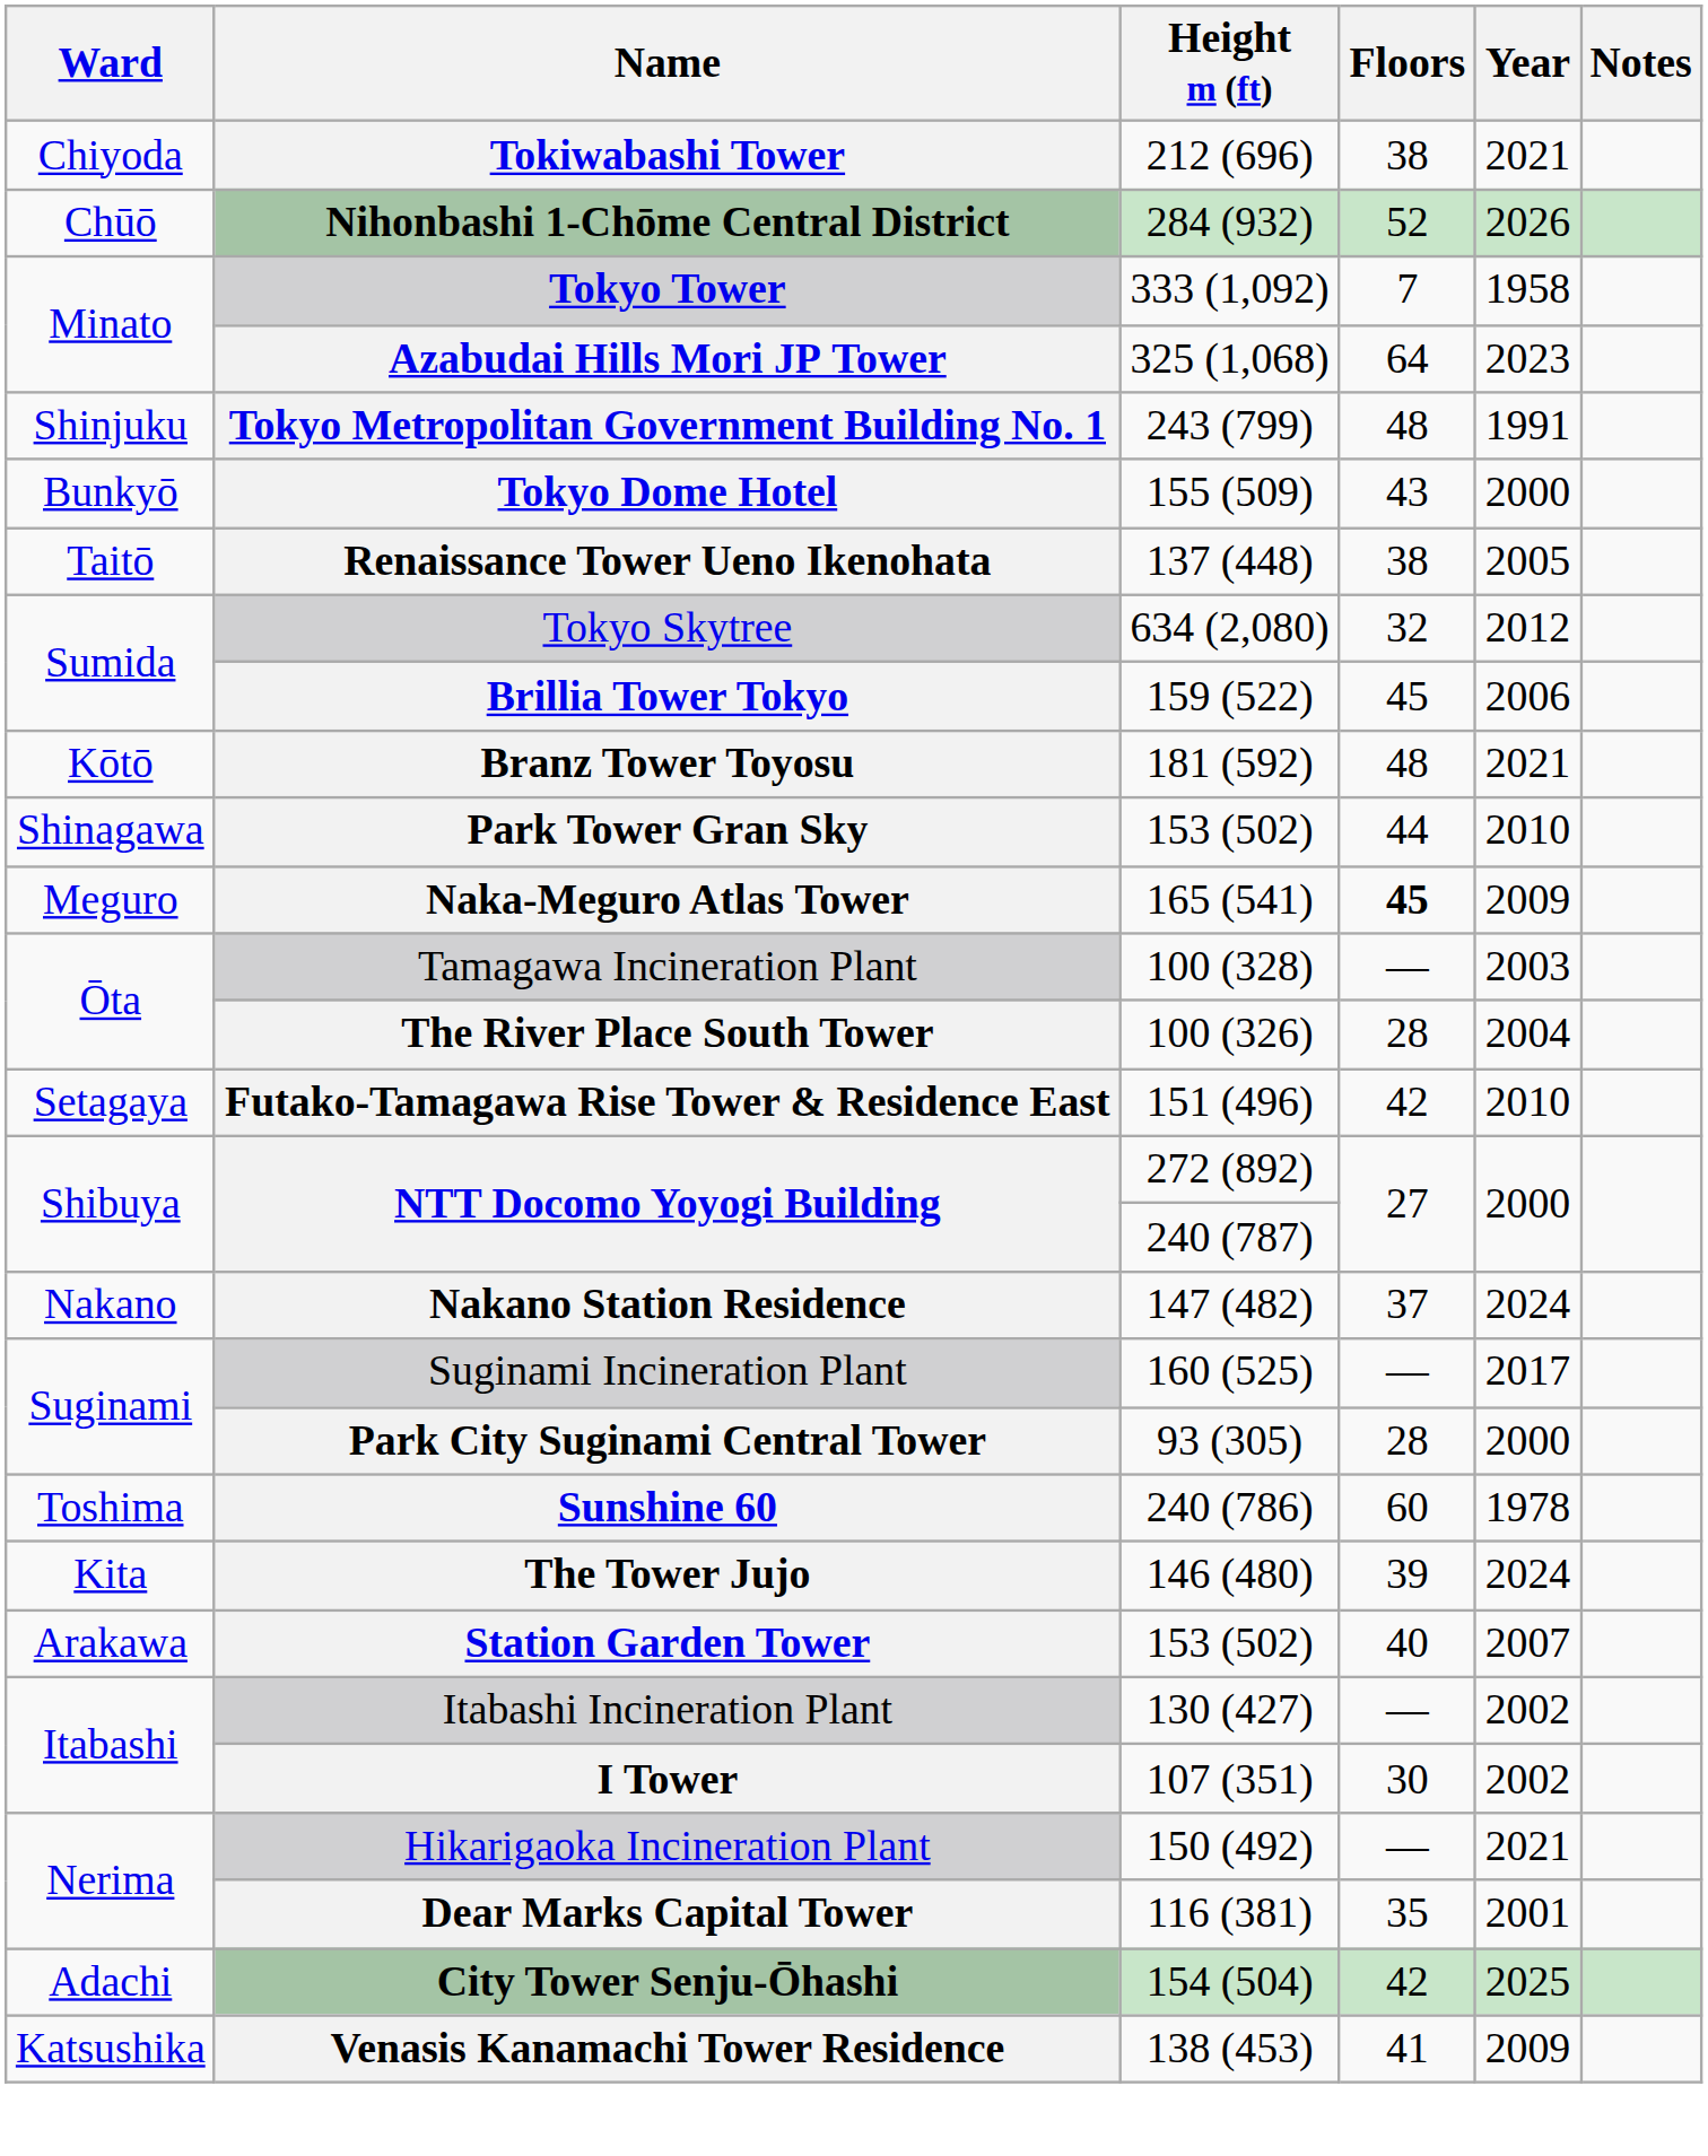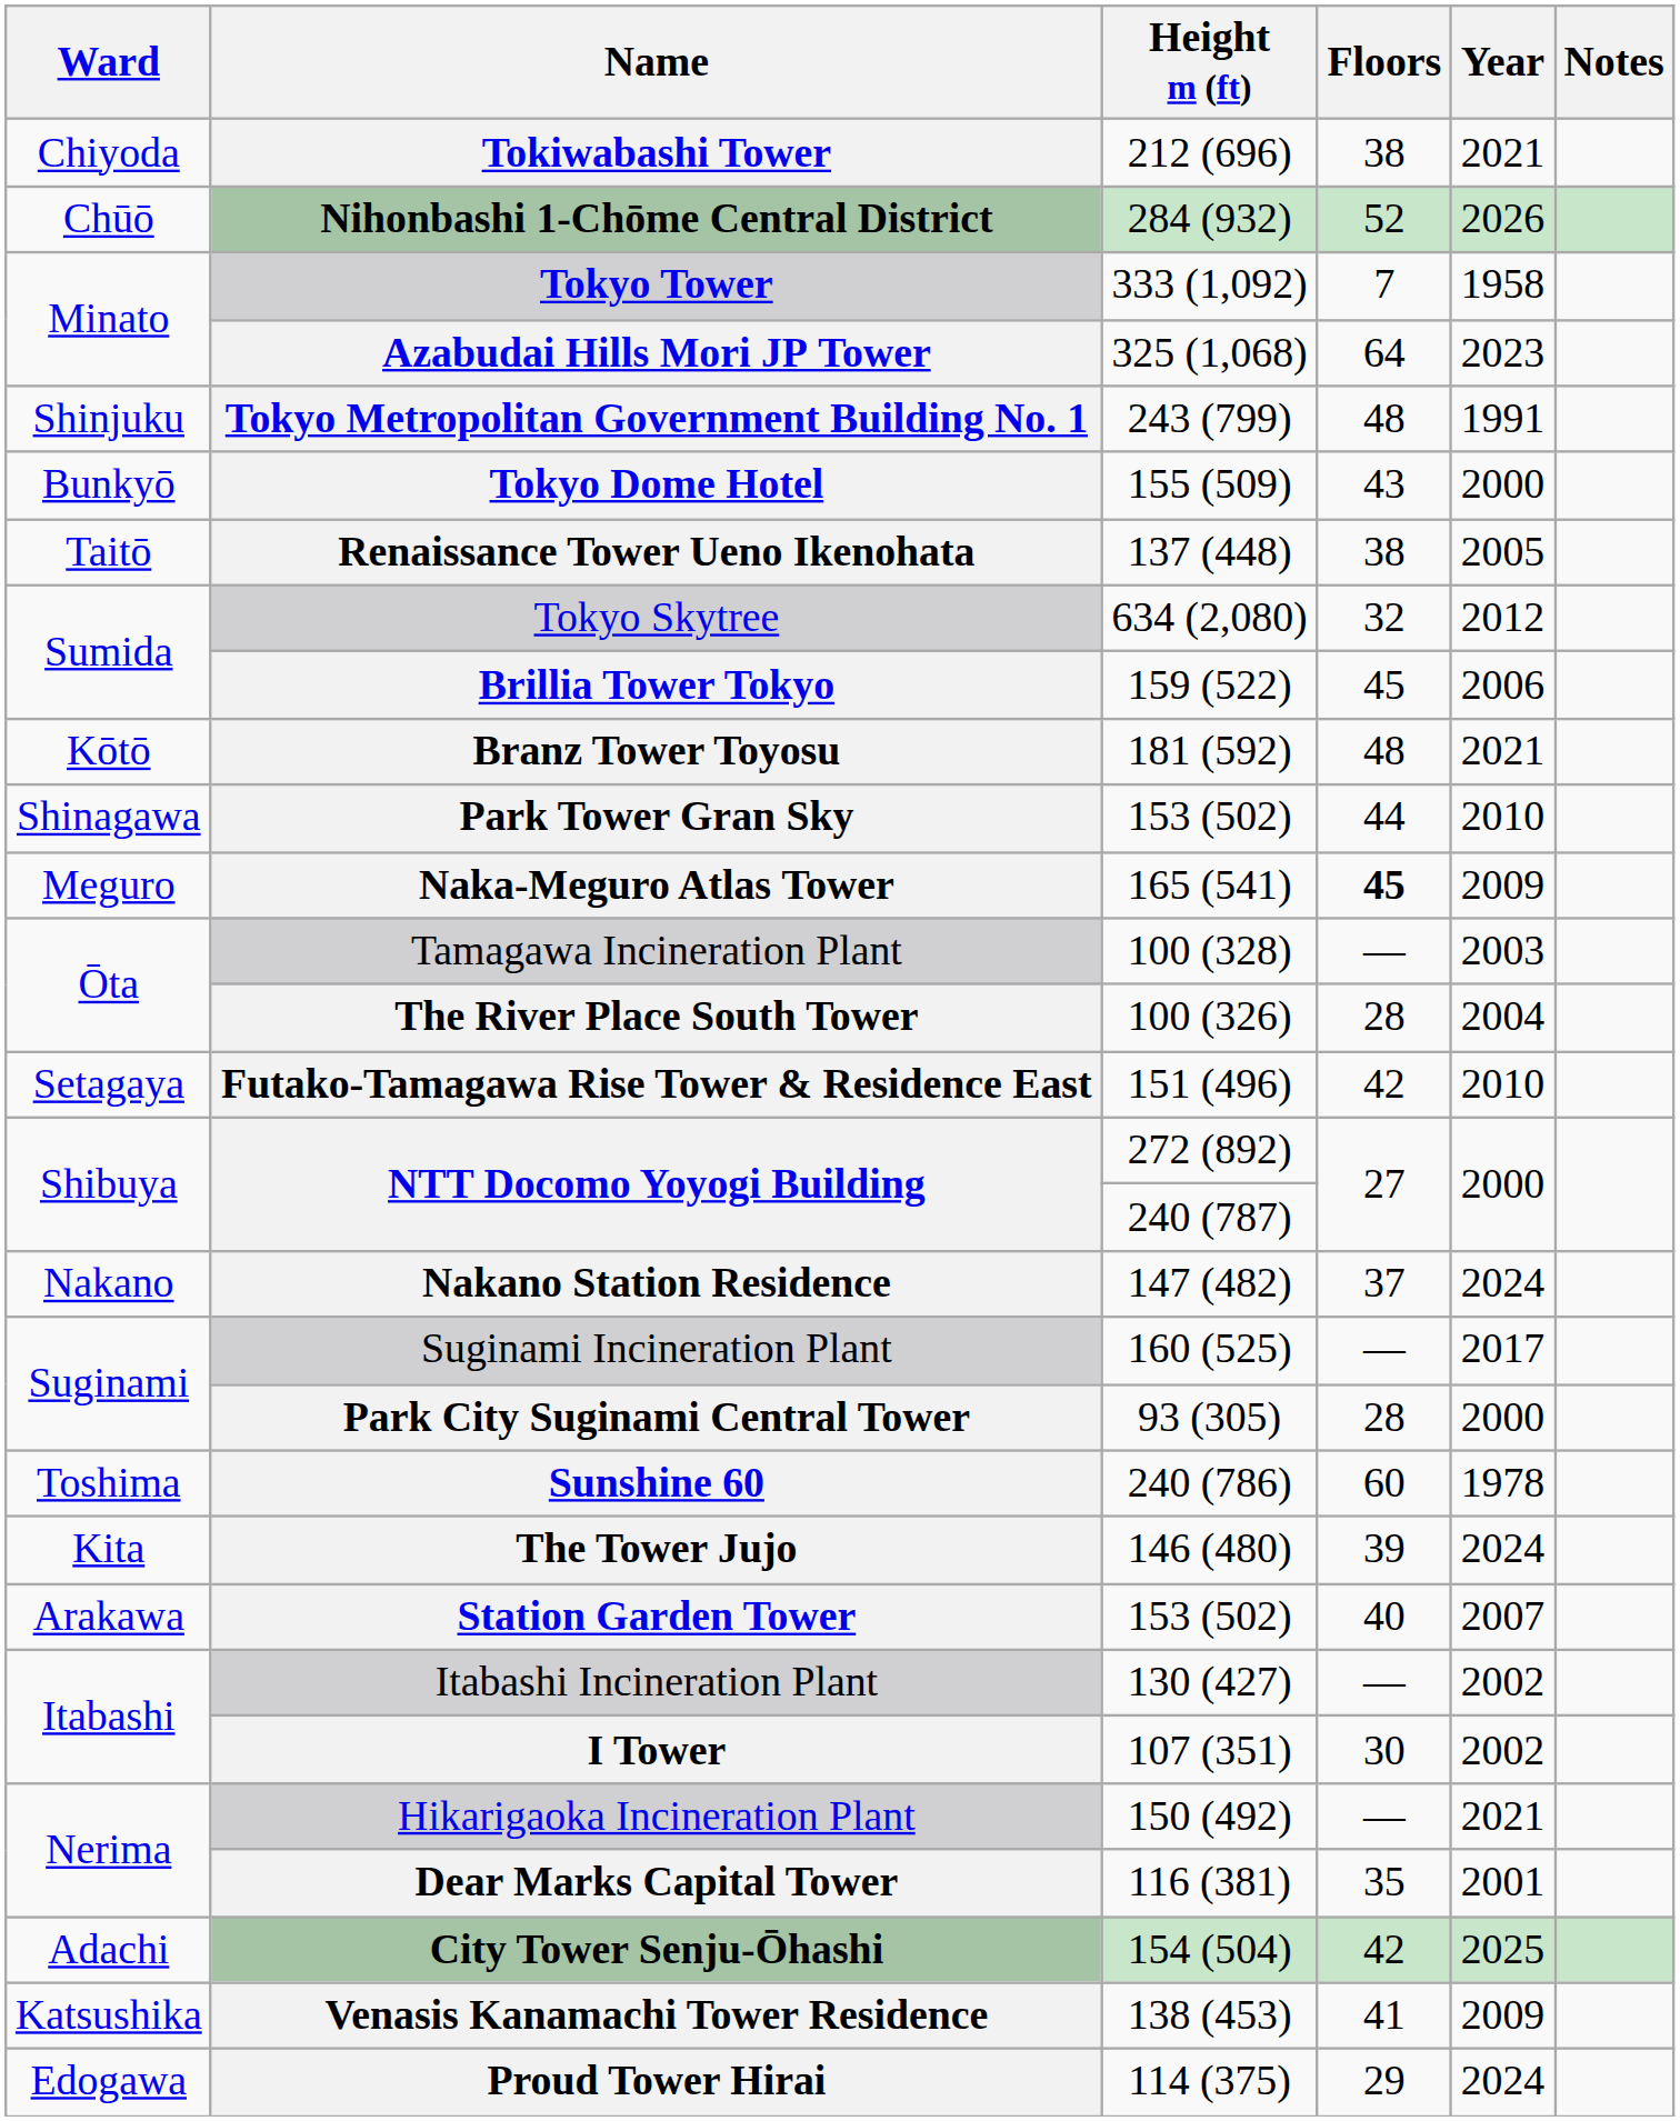+ row: Edogawa | Proud Tower Hirai | 114 (375) | 29 | 2024
